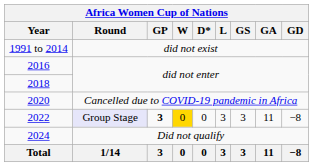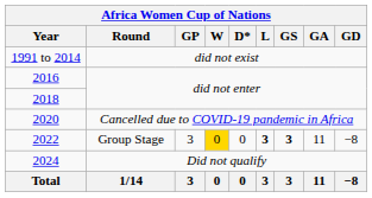2022 | Round: lavender background -> no background
2022 | GP: bold -> normal
2022 | L: normal -> bold
2022 | GS: normal -> bold
